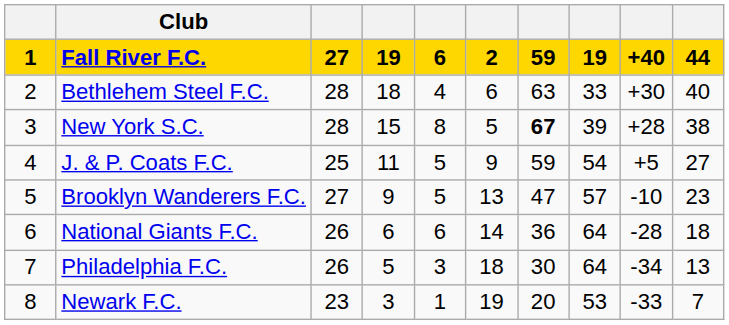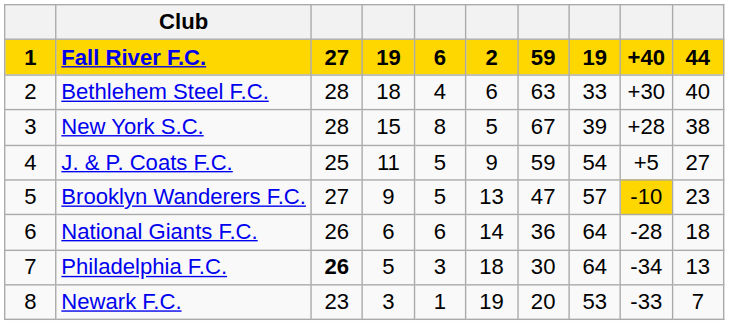New York S.C. | column 7: bold -> normal
Brooklyn Wanderers F.C. | column 9: no background -> gold background
Philadelphia F.C. | column 3: normal -> bold
